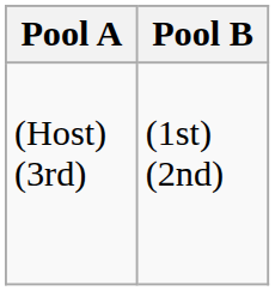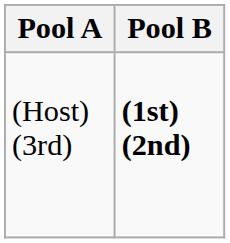(Host) (3rd) | Pool B: normal -> bold
